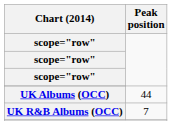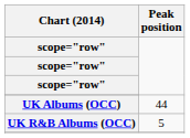UK R&B Albums (OCC) | Peak position: 7 -> 5
